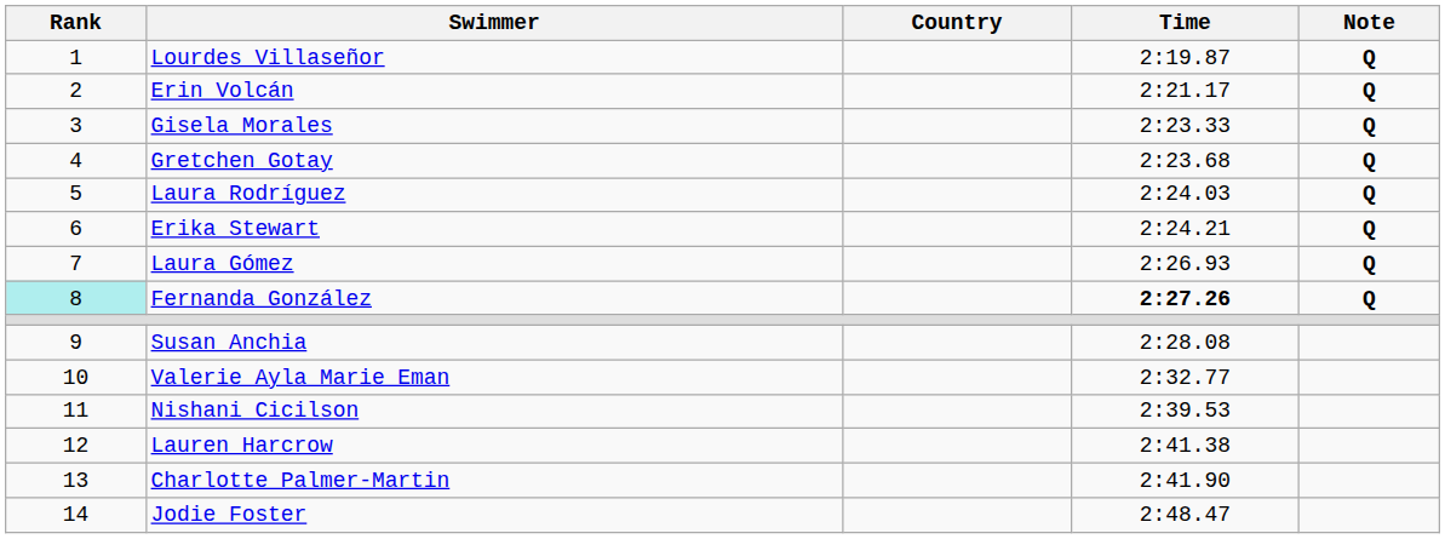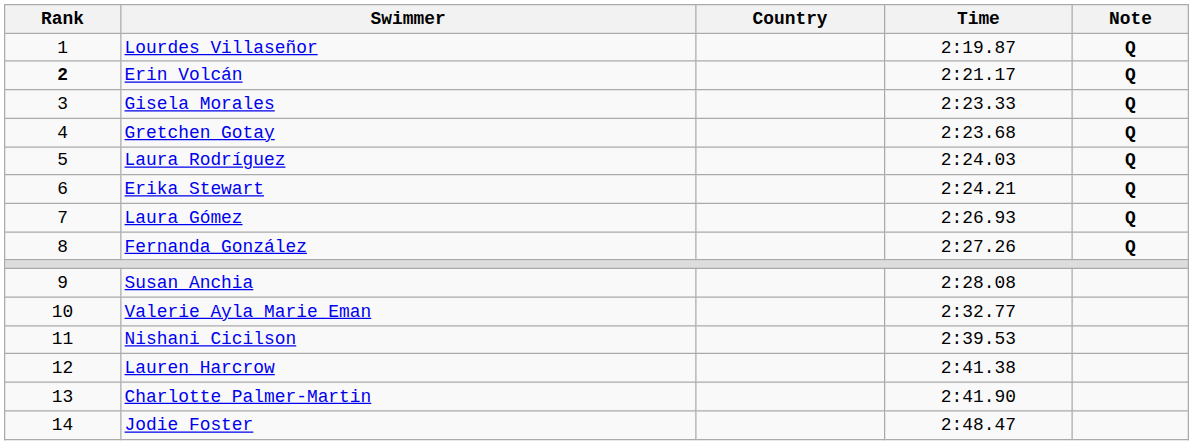Erin Volcán | Rank: normal -> bold
Fernanda González | Rank: paleturquoise background -> no background
Fernanda González | Time: bold -> normal
